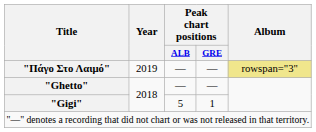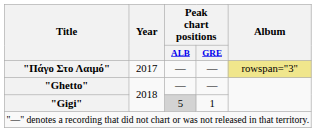"Πάγο Στο Λαιμό" | Year: 2019 -> 2017
"Gigi" | Peak chart positions / ALB: no background -> lightgrey background
